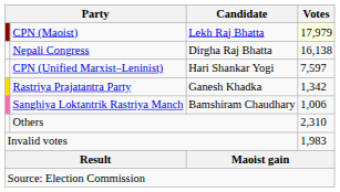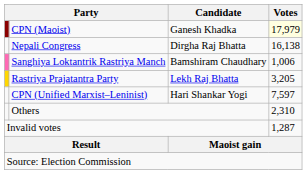CPN (Maoist) | Candidate: Lekh Raj Bhatta -> Ganesh Khadka
rows swapped: CPN (Unified Marxist–Leninist) <-> Sanghiya Loktantrik Rastriya Manch
Rastriya Prajatantra Party | Candidate: Ganesh Khadka -> Lekh Raj Bhatta
Rastriya Prajatantra Party | Votes: 1,342 -> 3,205
Invalid votes | Votes: 1,983 -> 1,287
